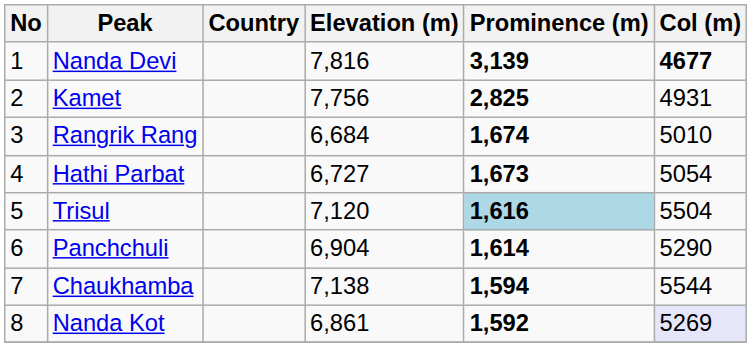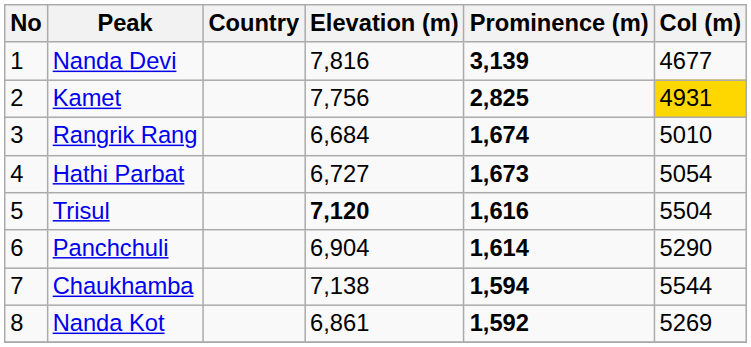Nanda Devi | Col (m): bold -> normal
Kamet | Col (m): no background -> gold background
Trisul | Elevation (m): normal -> bold
Trisul | Prominence (m): lightblue background -> no background
Nanda Kot | Col (m): lavender background -> no background
